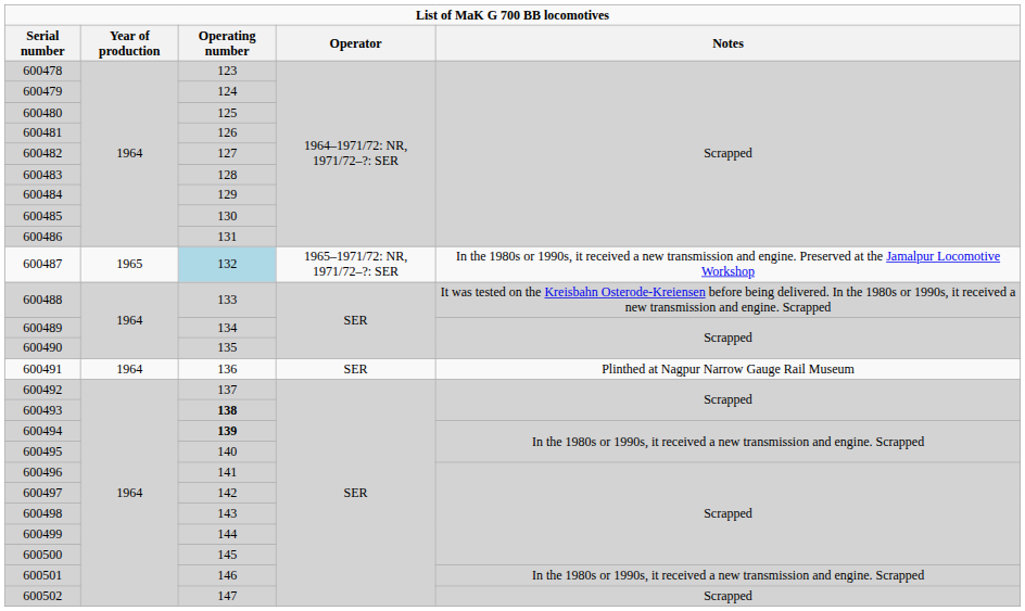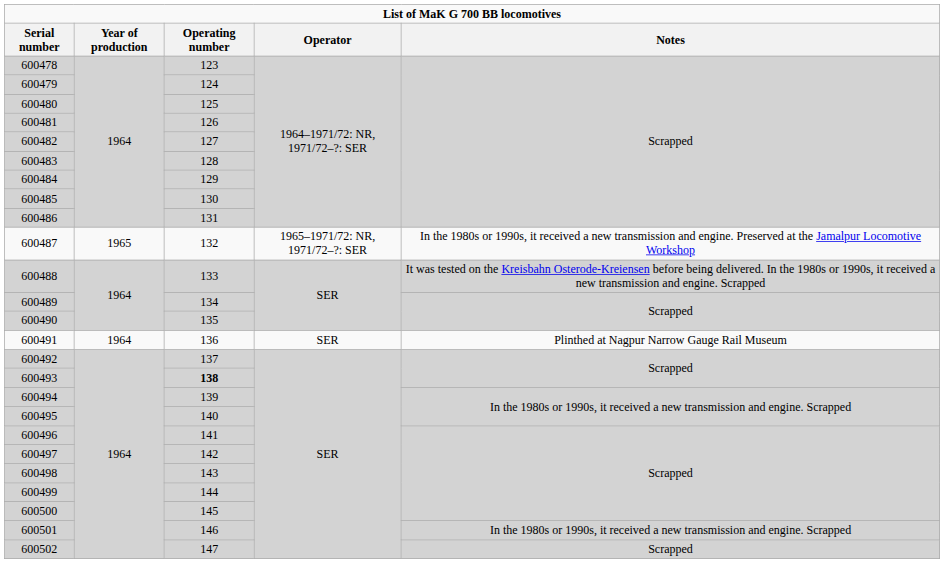600487 | Operating number: lightblue background -> no background
600494 | Operating number: bold -> normal
